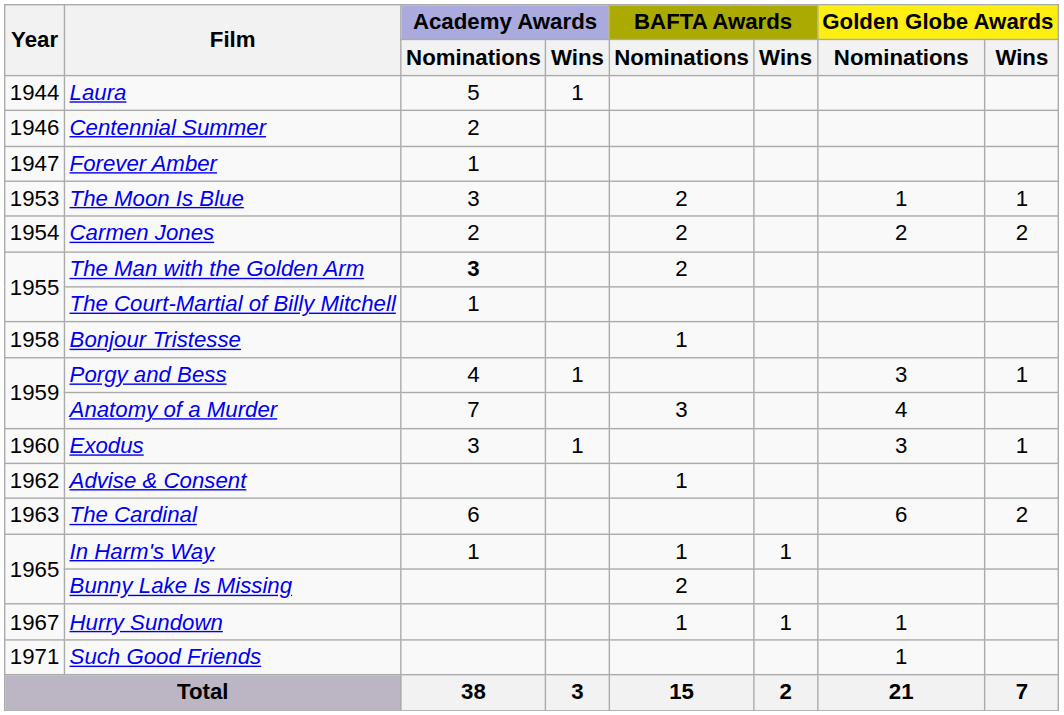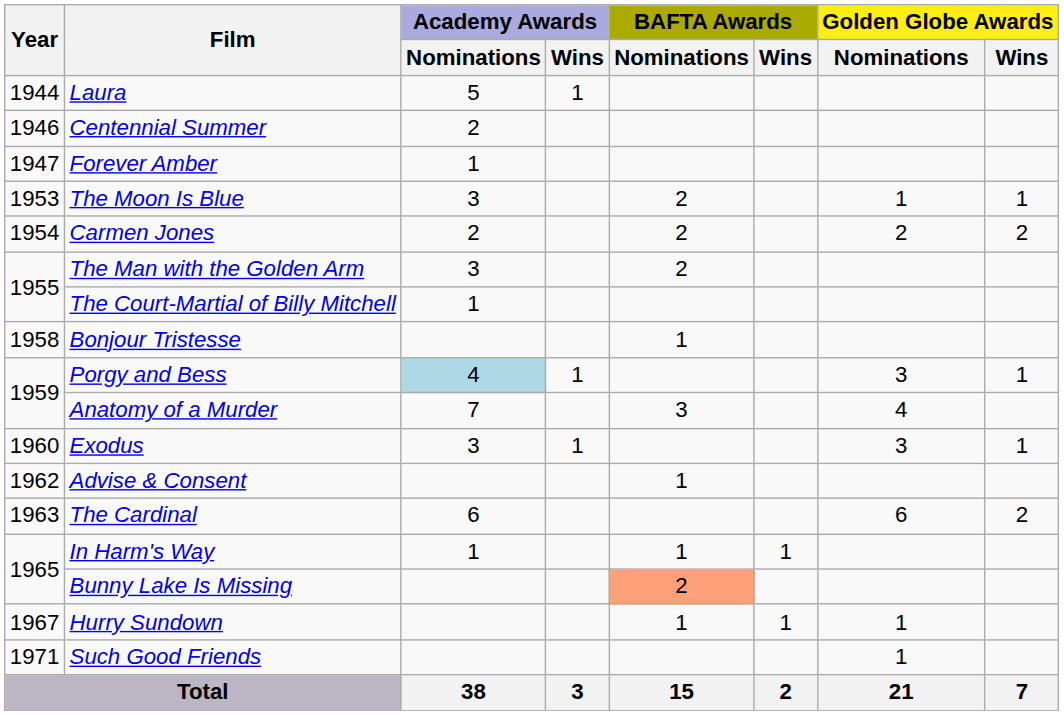The Man with the Golden Arm | Academy Awards / Nominations: bold -> normal
Porgy and Bess | Academy Awards / Nominations: no background -> lightblue background
Bunny Lake Is Missing | BAFTA Awards / Nominations: no background -> lightsalmon background
